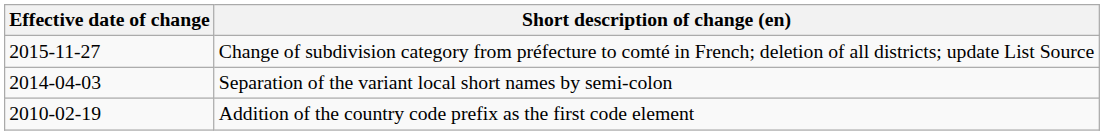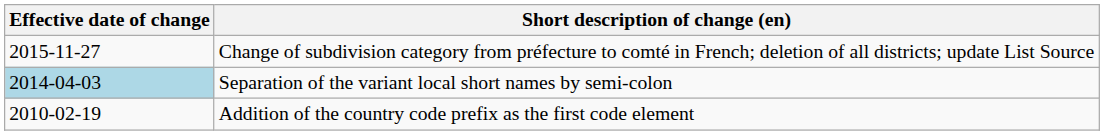Separation of the variant local short names by semi-colon | Effective date of change: no background -> lightblue background
